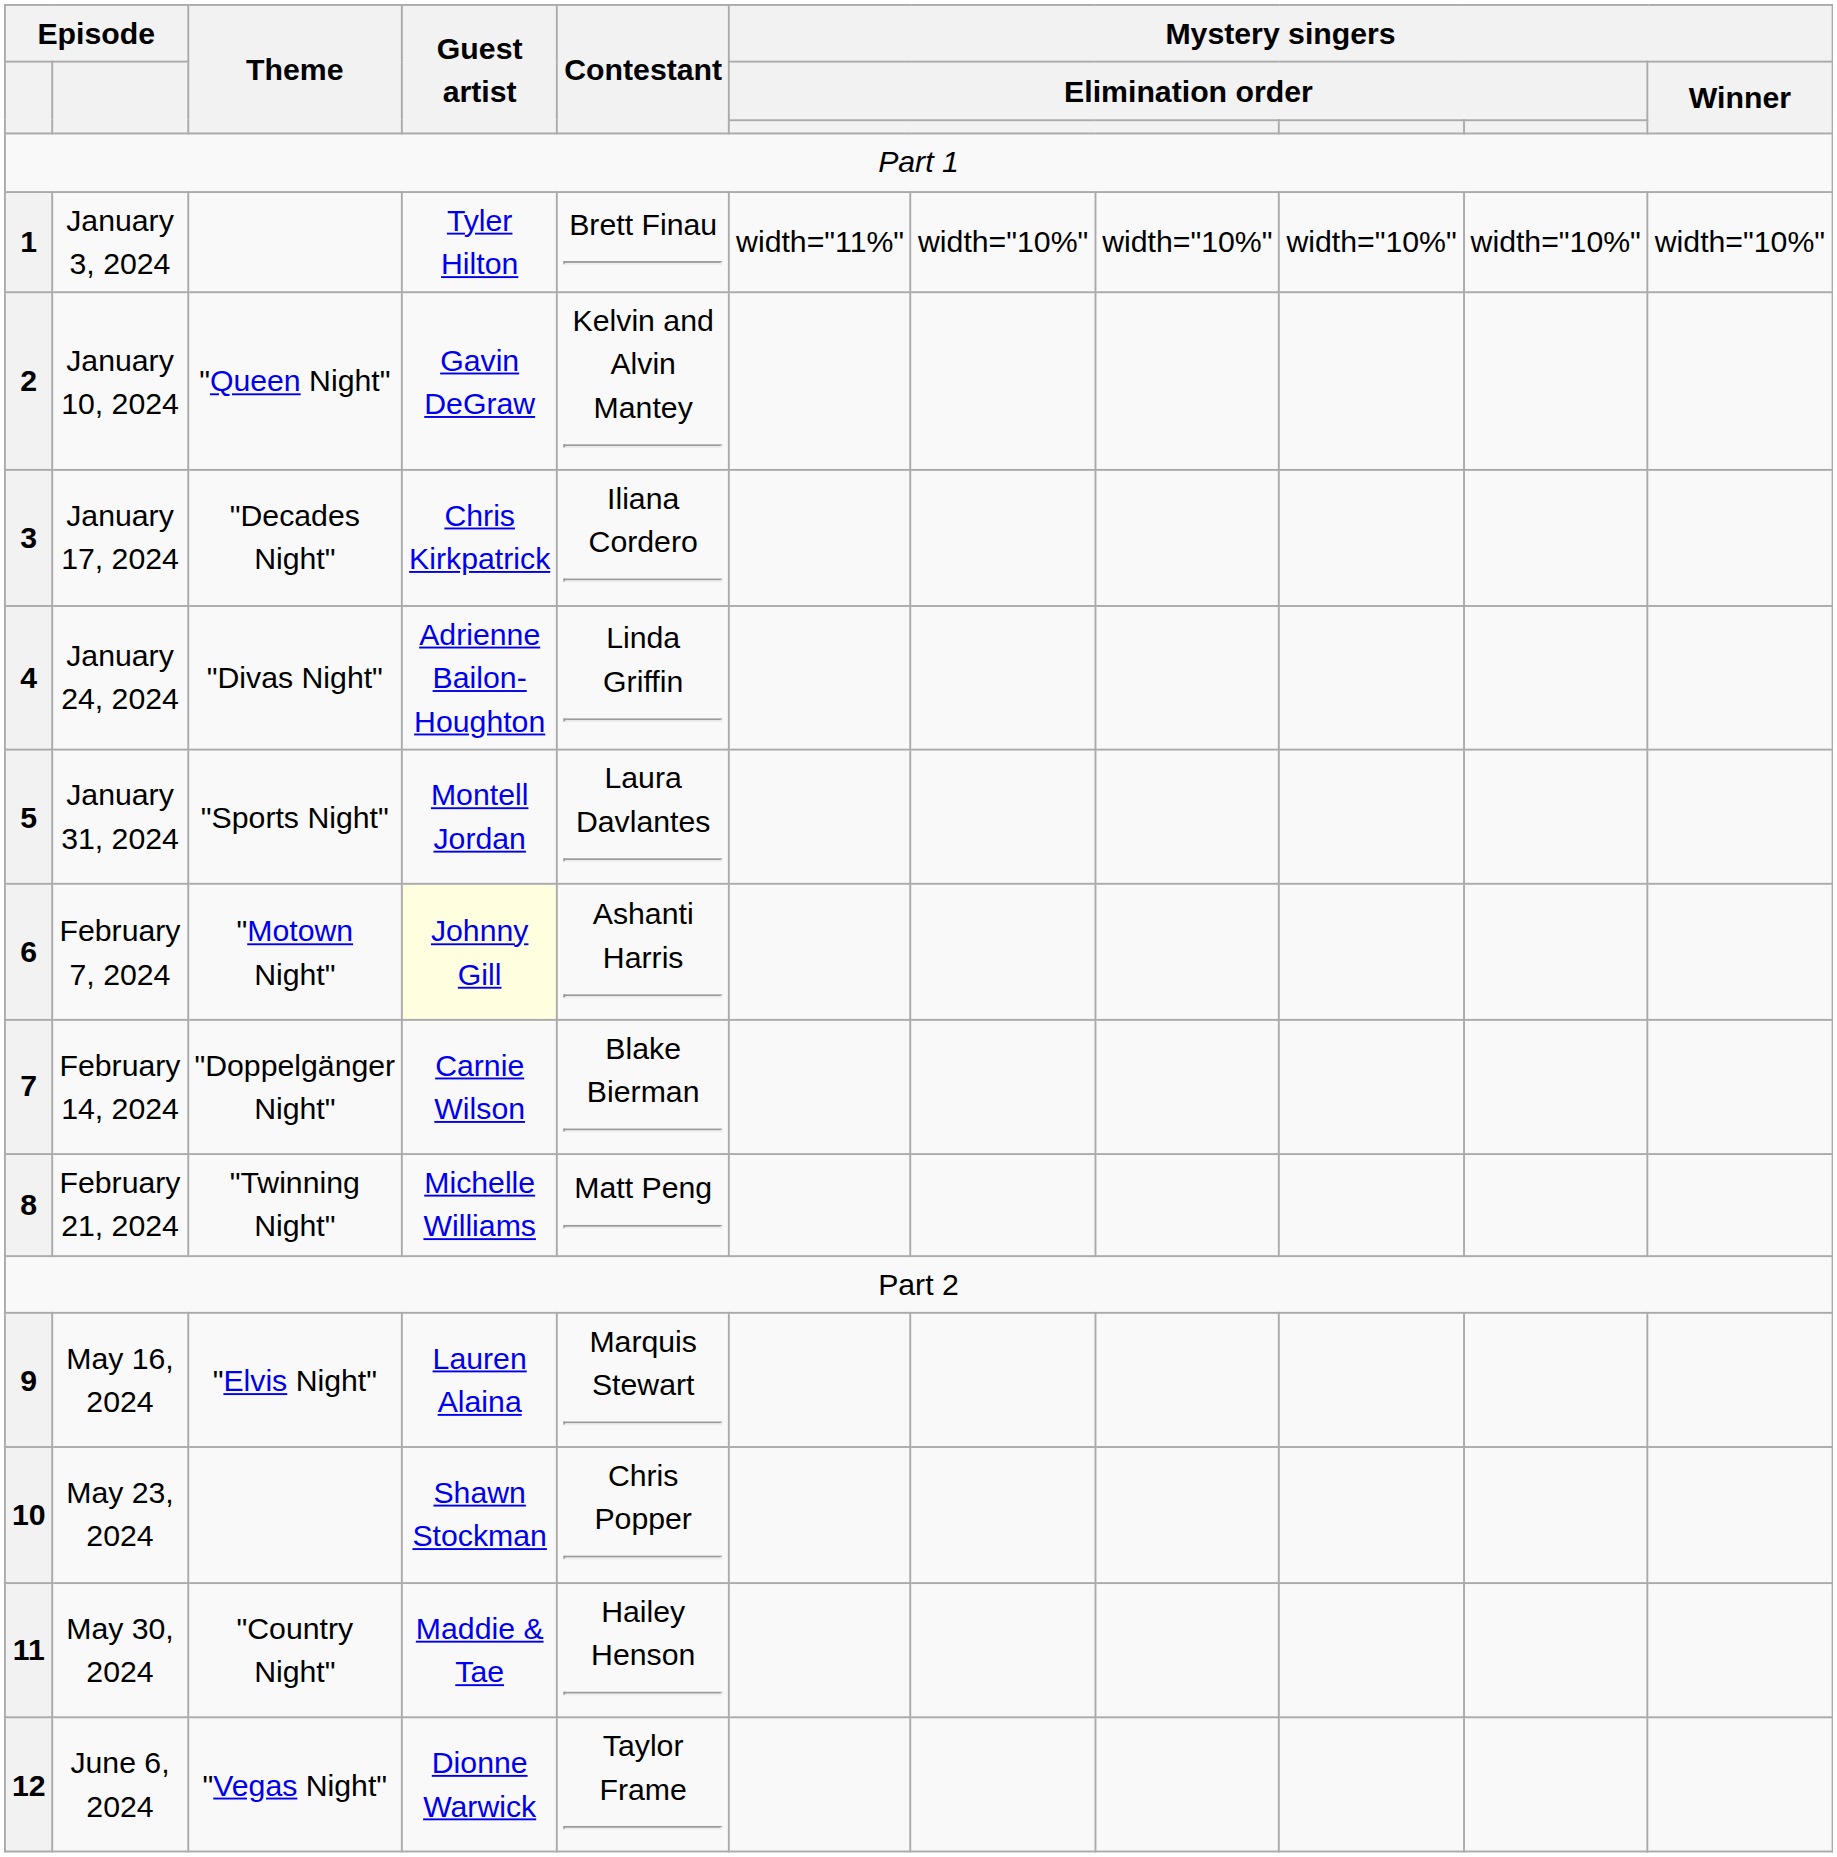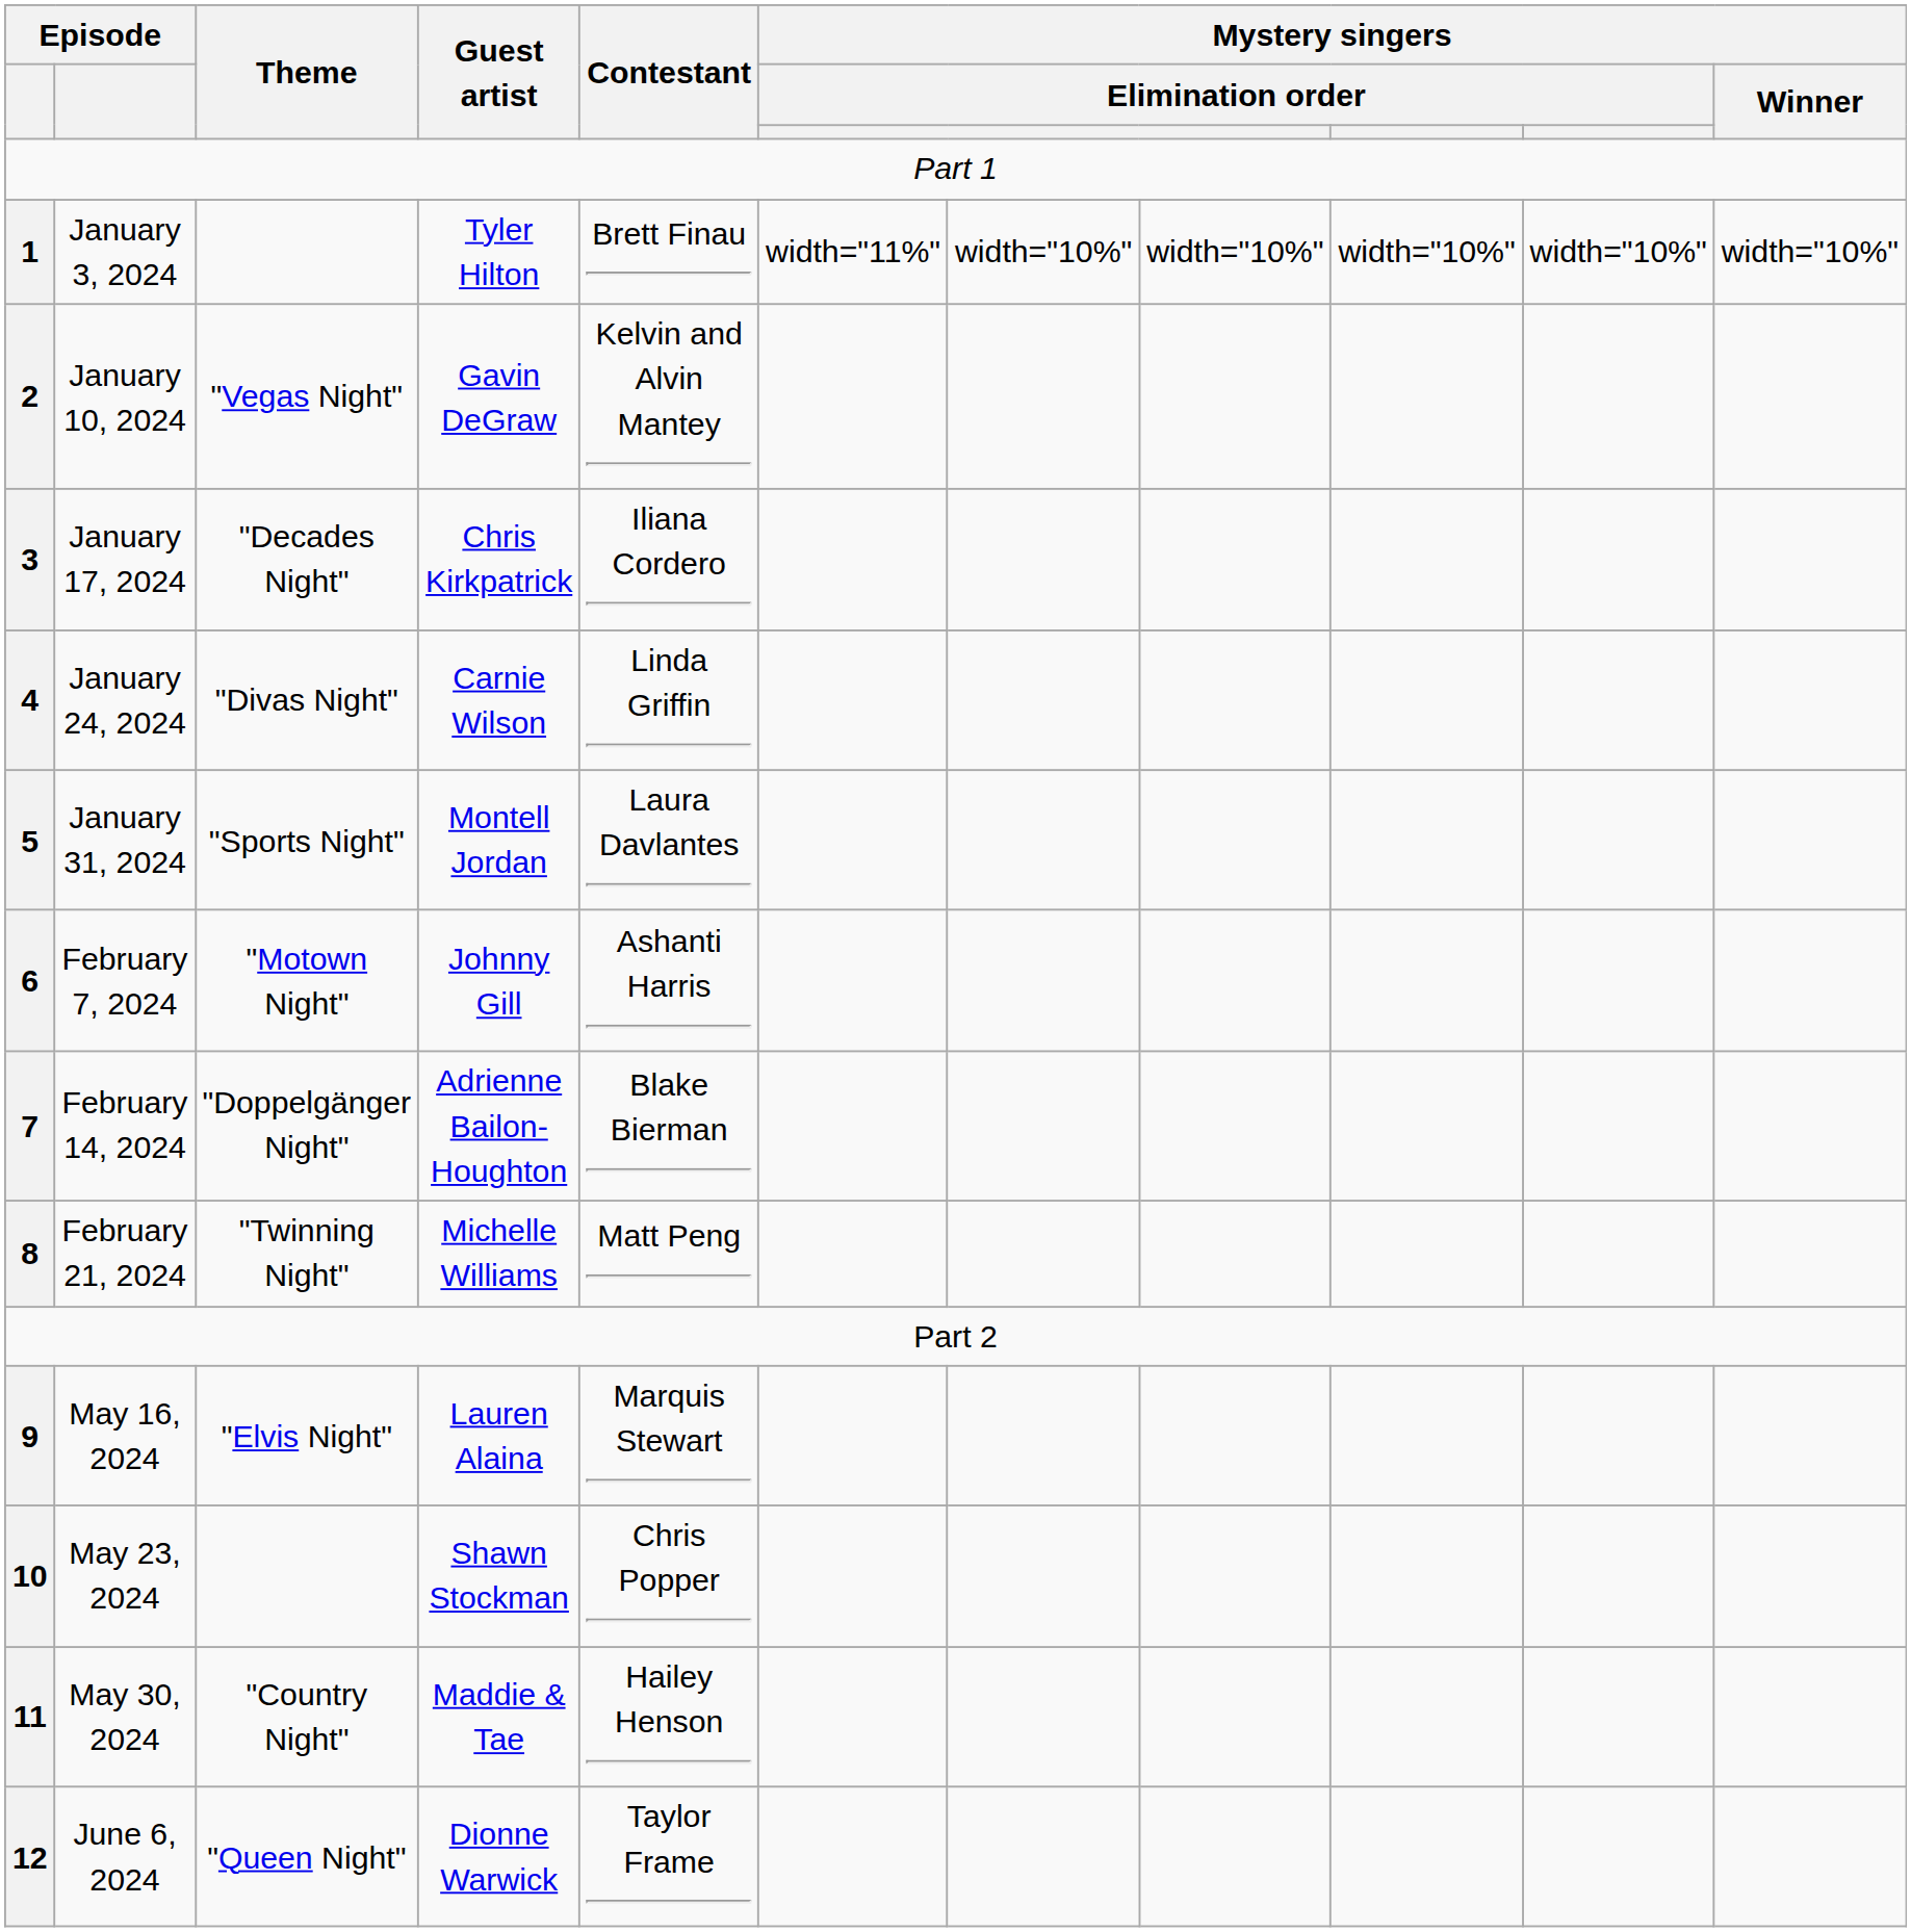January 10, 2024 | Theme: "Queen Night" -> "Vegas Night"
January 24, 2024 | Guest artist: Adrienne Bailon-Houghton -> Carnie Wilson
February 7, 2024 | Guest artist: lightyellow background -> no background
February 14, 2024 | Guest artist: Carnie Wilson -> Adrienne Bailon-Houghton
June 6, 2024 | Theme: "Vegas Night" -> "Queen Night"
